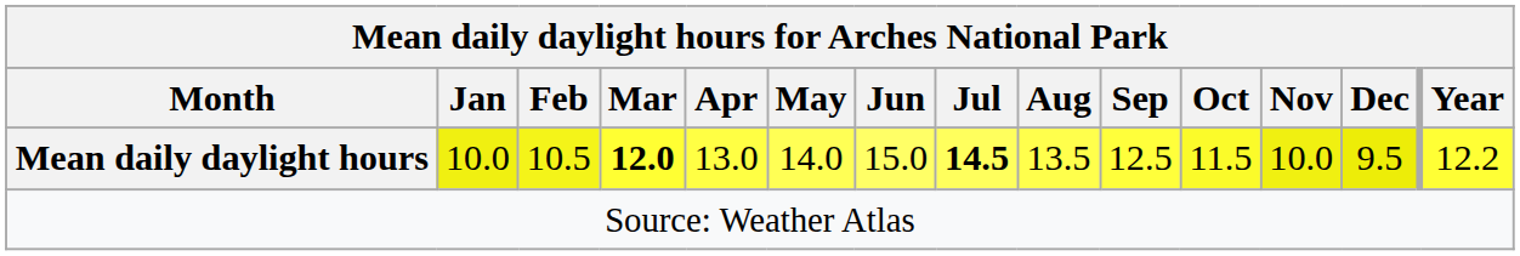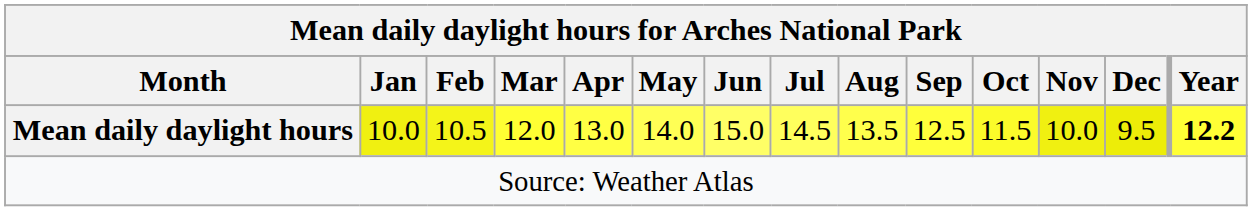row 3 | Mar: bold -> normal
row 3 | Jul: bold -> normal
row 3 | Year: normal -> bold
